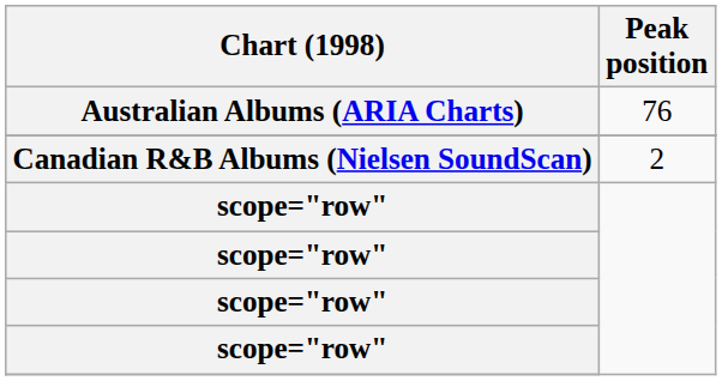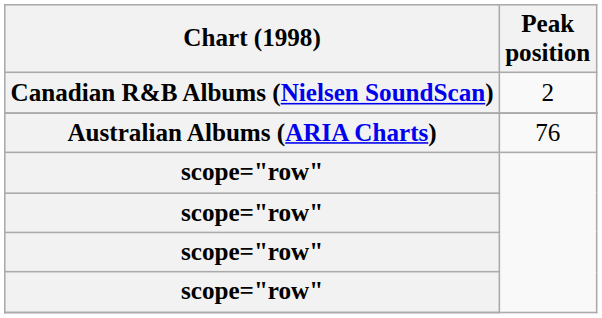rows swapped: Australian Albums (ARIA Charts) <-> Canadian R&B Albums (Nielsen SoundScan)
